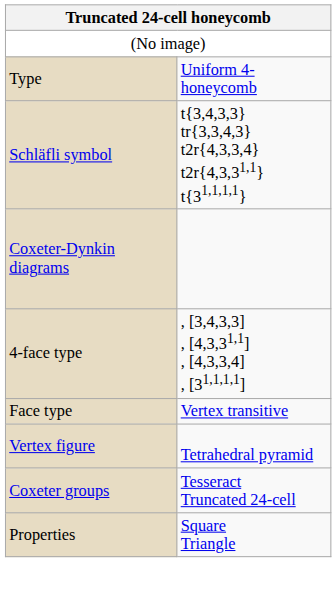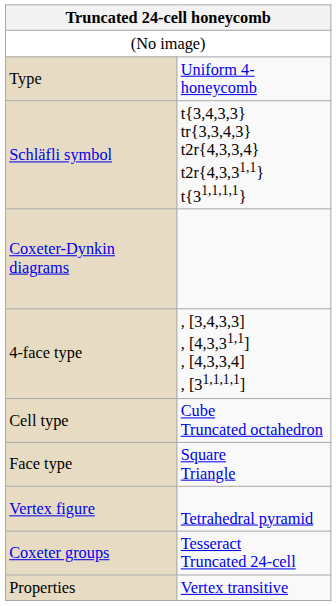+ row: Cell type | Cube Truncated octahedron
Face type | column 2: Vertex transitive -> Square Triangle
Properties | column 2: Square Triangle -> Vertex transitive
